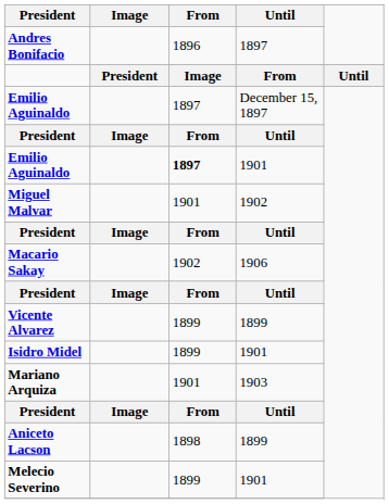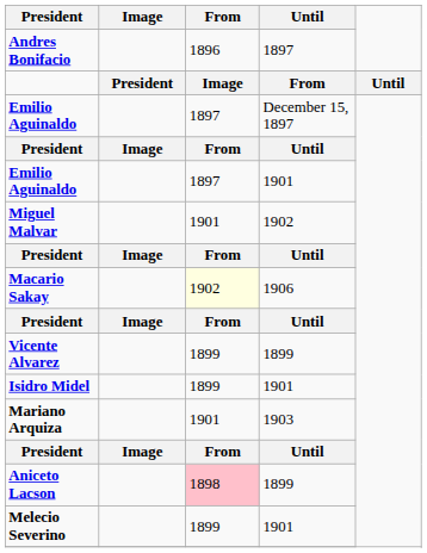Emilio Aguinaldo / 1901 | From: bold -> normal
Macario Sakay | From: no background -> lightyellow background
Aniceto Lacson | From: no background -> pink background
